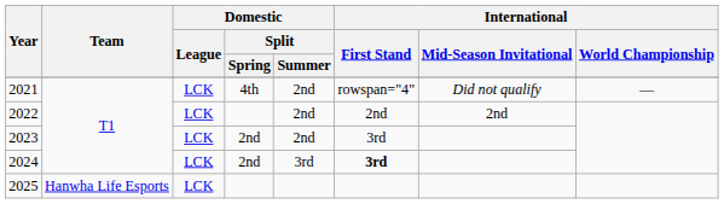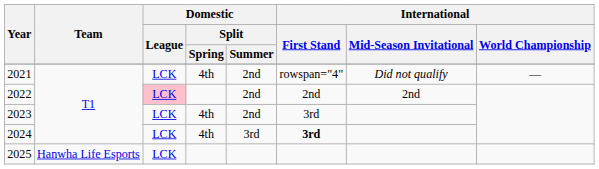2022 | Domestic / League: no background -> pink background
2023 | Domestic / Split / Spring: 2nd -> 4th
2024 | Domestic / Split / Spring: 2nd -> 4th
